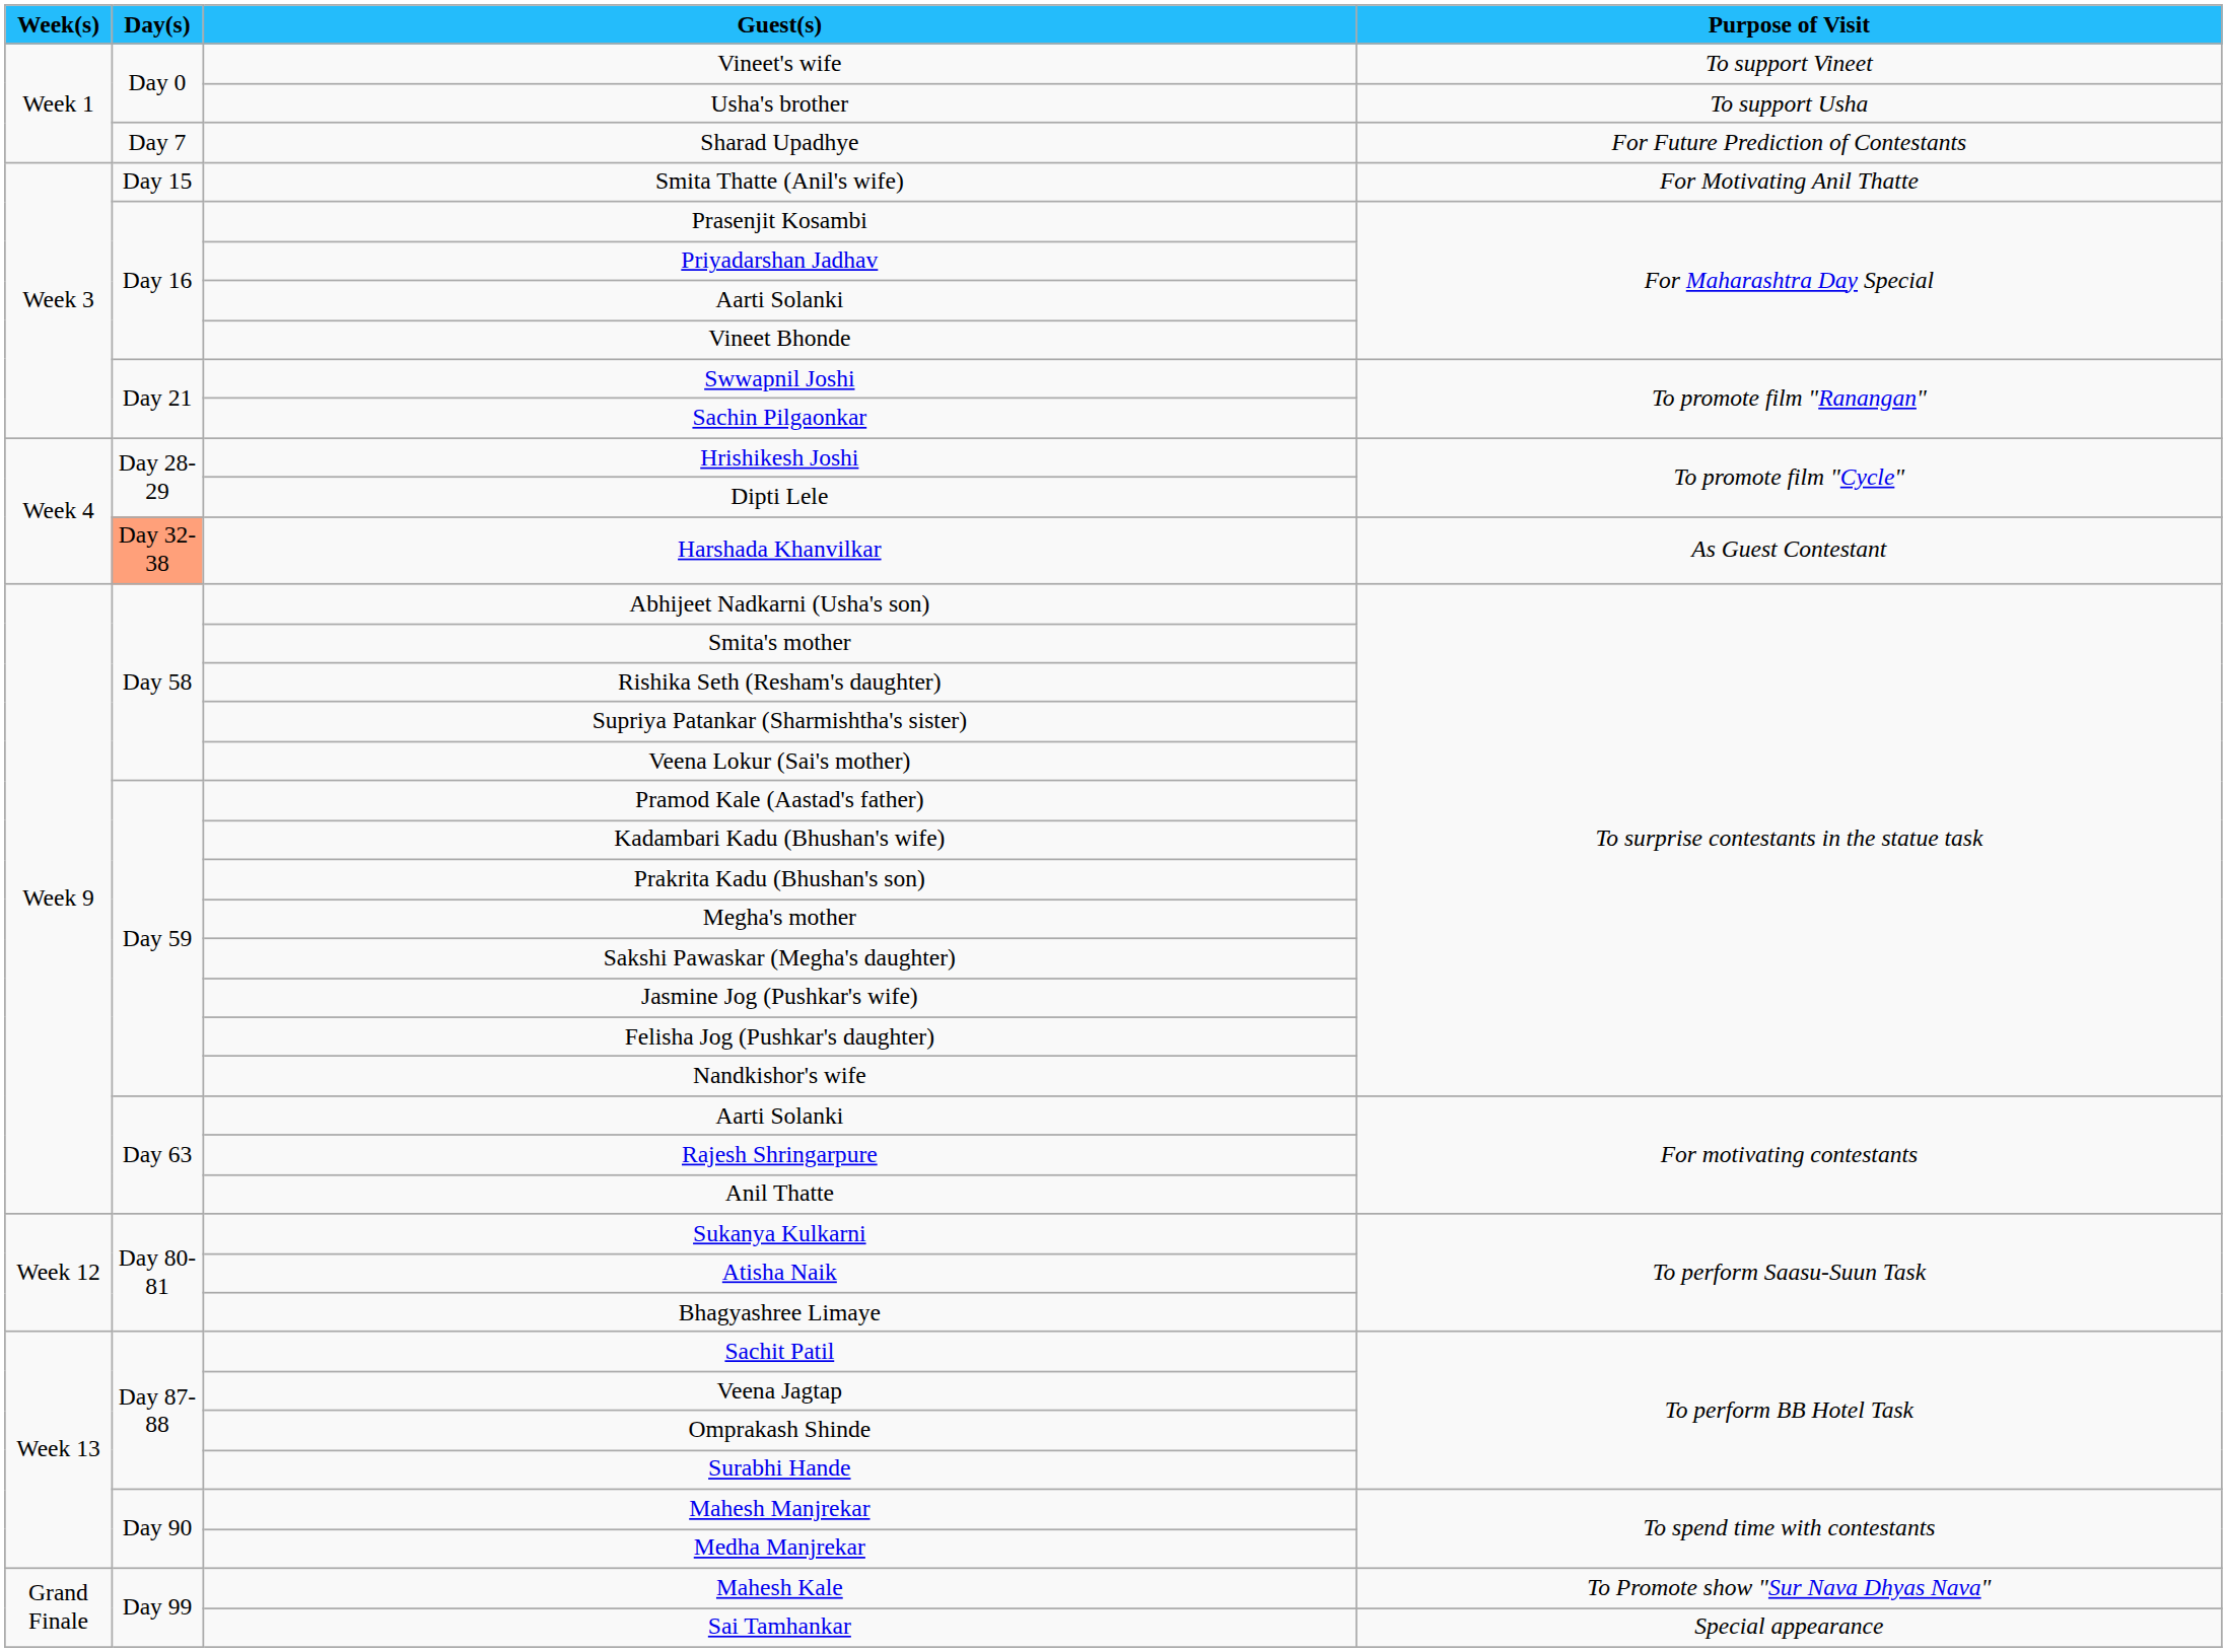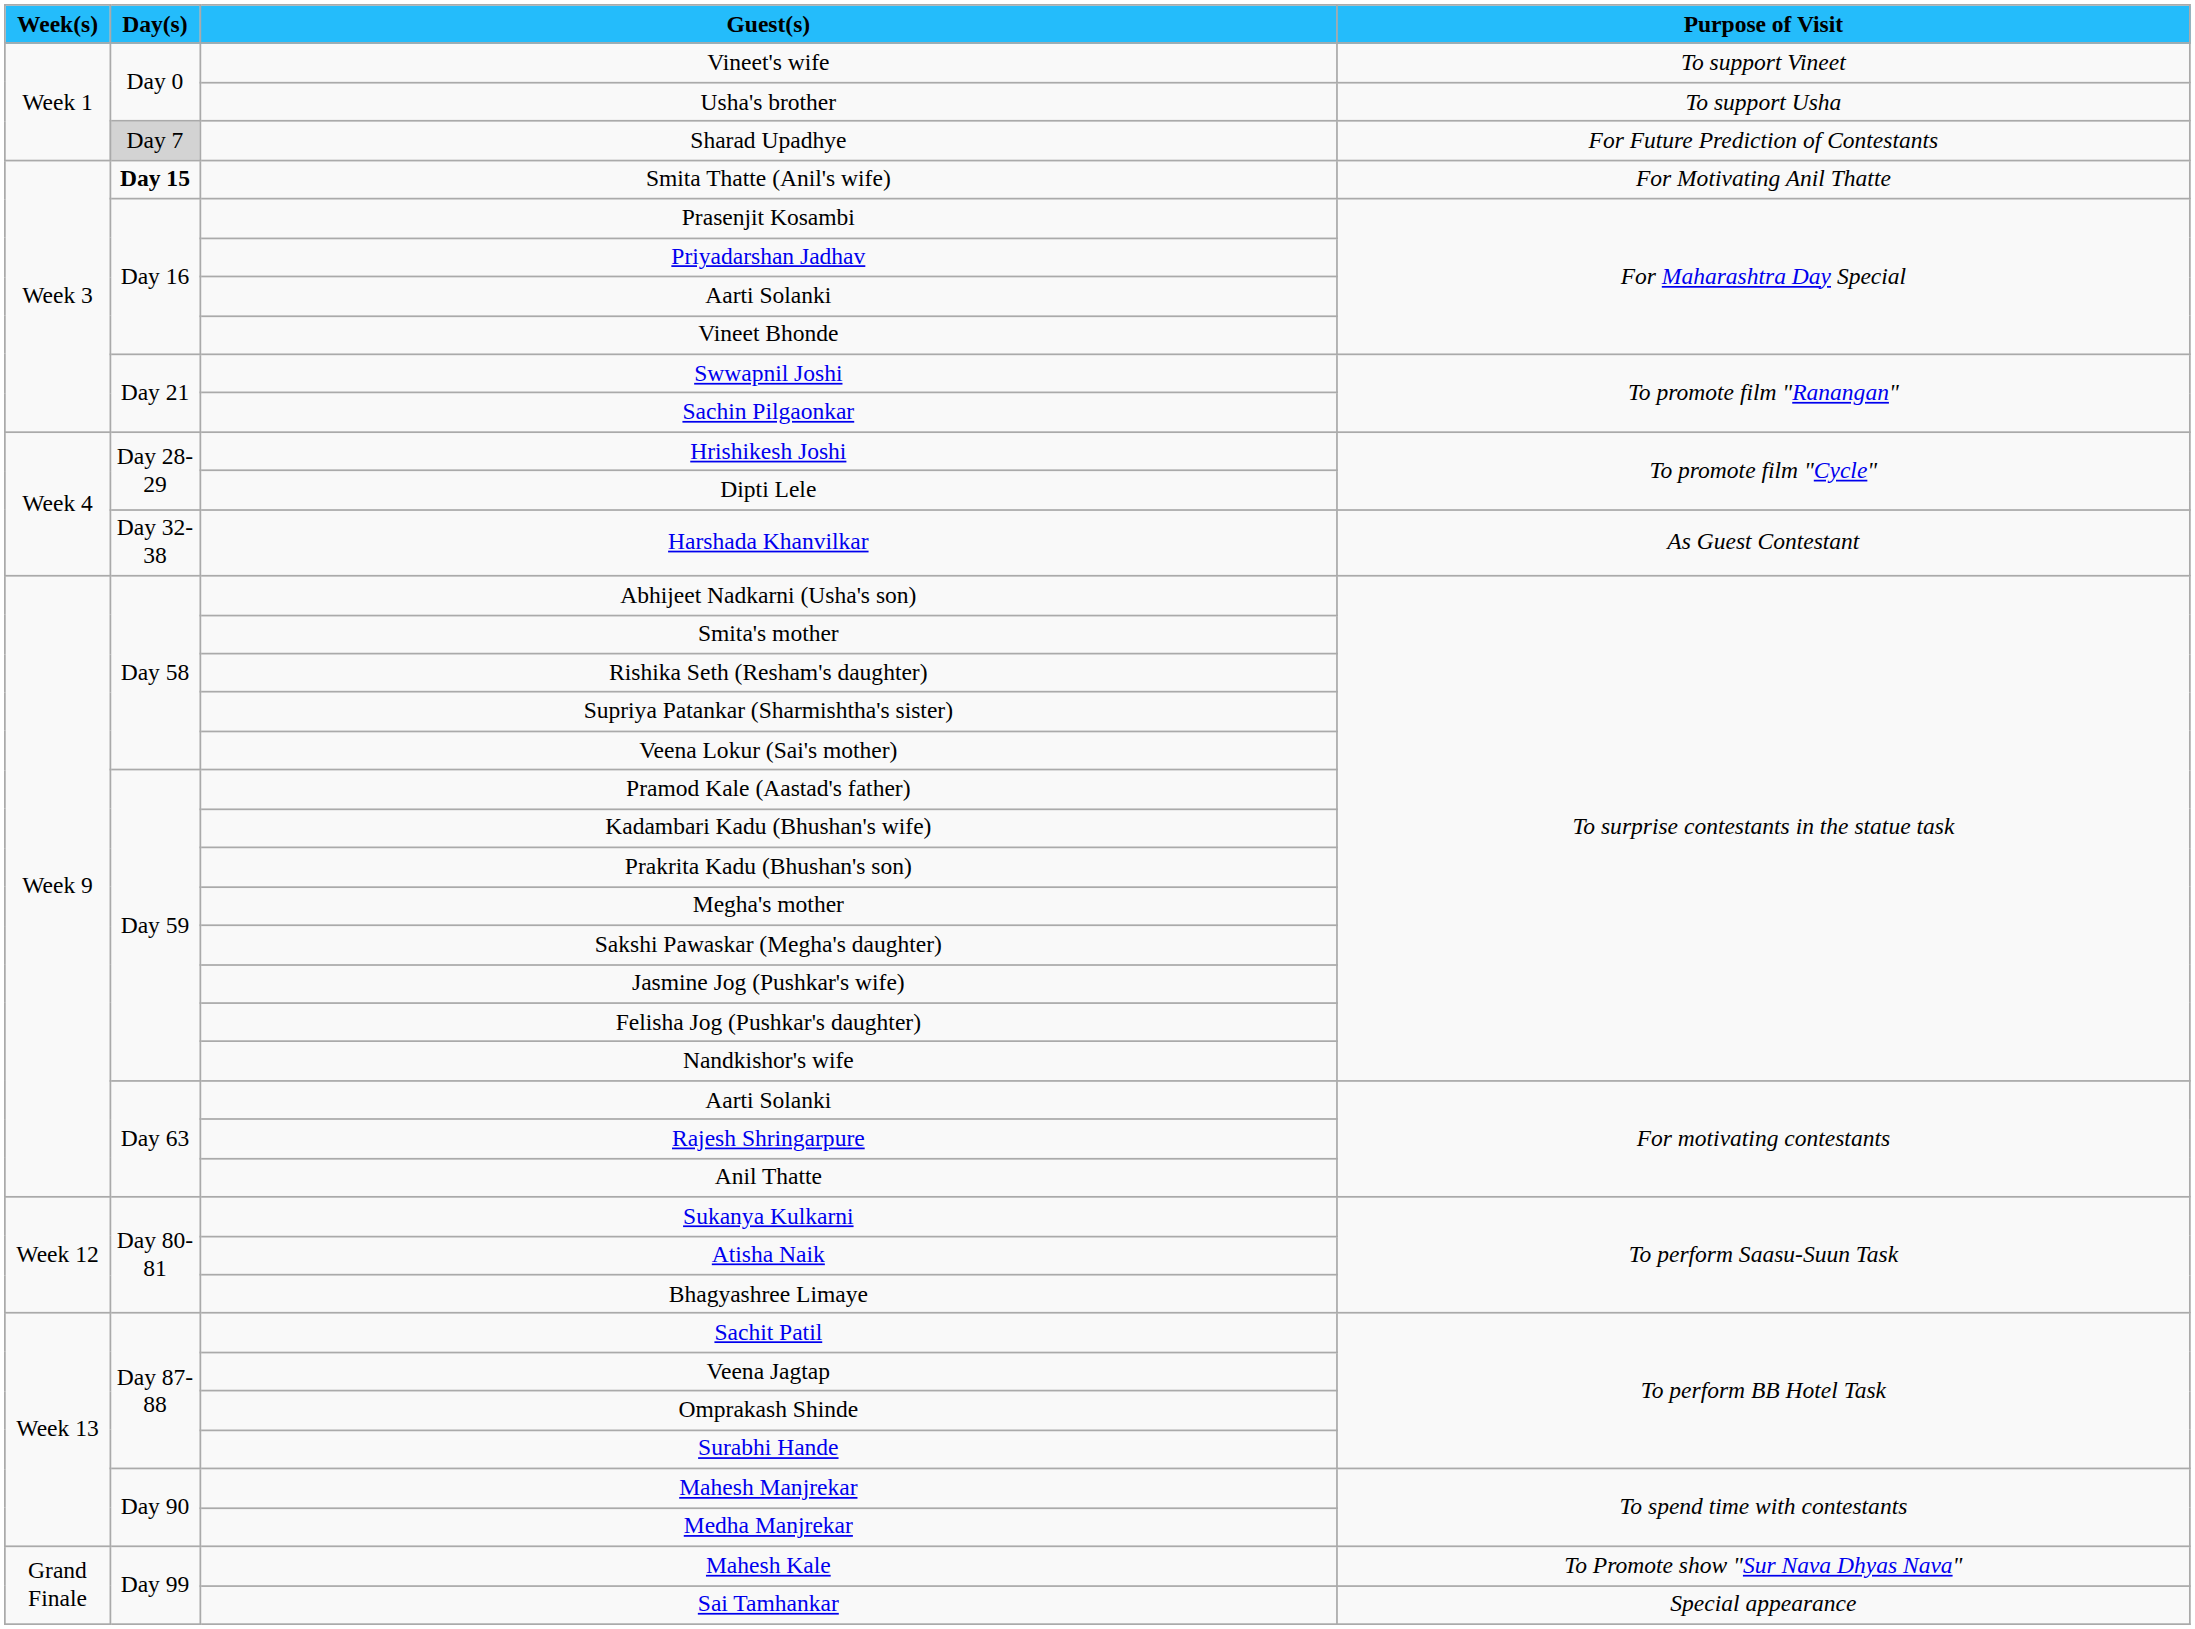Sharad Upadhye | Day(s): no background -> lightgrey background
Smita Thatte (Anil's wife) | Day(s): normal -> bold
Harshada Khanvilkar | Day(s): lightsalmon background -> no background
